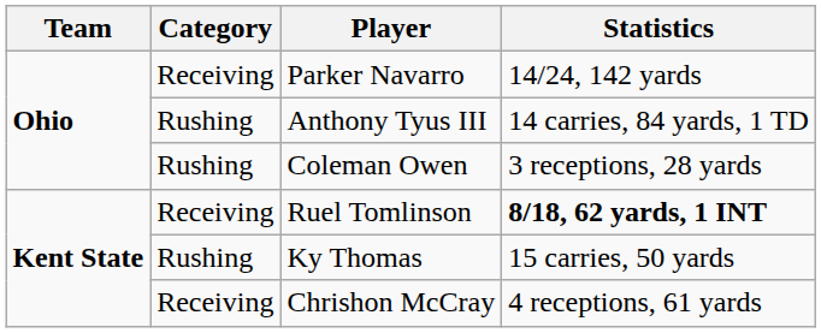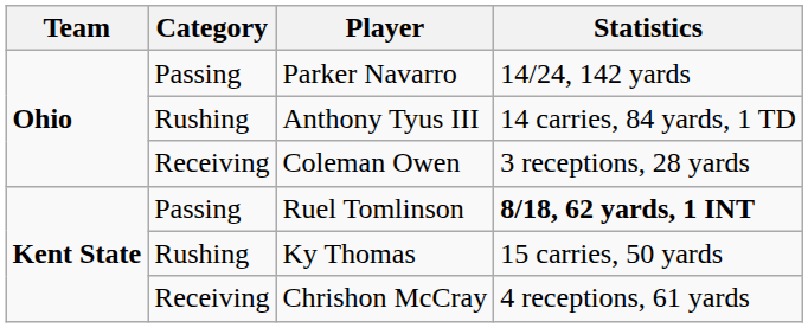Parker Navarro | Category: Receiving -> Passing
Coleman Owen | Category: Rushing -> Receiving
Ruel Tomlinson | Category: Receiving -> Passing
